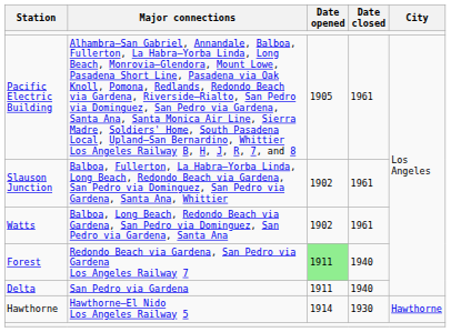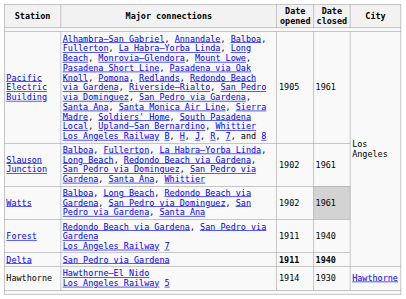Watts | Date closed: no background -> lightgrey background
Forest | Date opened: lightgreen background -> no background
Delta | Date opened: normal -> bold
Delta | Date closed: normal -> bold
